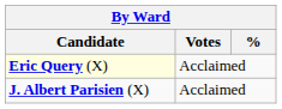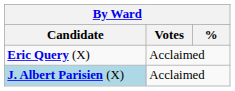Eric Query (X) | Candidate: lightyellow background -> no background
J. Albert Parisien (X) | Candidate: no background -> lightblue background
